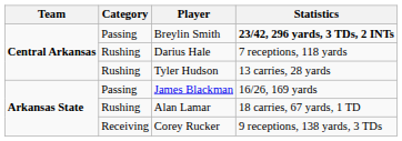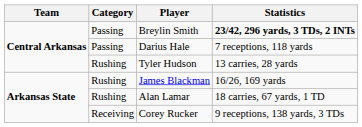Darius Hale | Category: Rushing -> Passing
James Blackman | Category: Passing -> Rushing
